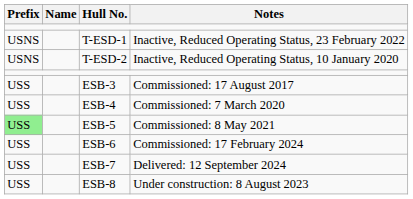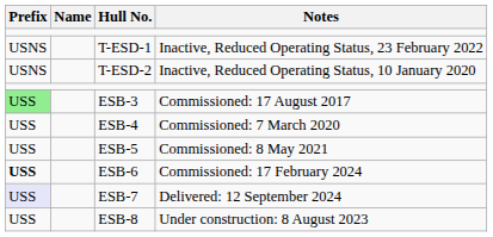ESB-3 | Prefix: no background -> lightgreen background
ESB-5 | Prefix: lightgreen background -> no background
ESB-6 | Prefix: normal -> bold
ESB-7 | Prefix: no background -> lavender background
